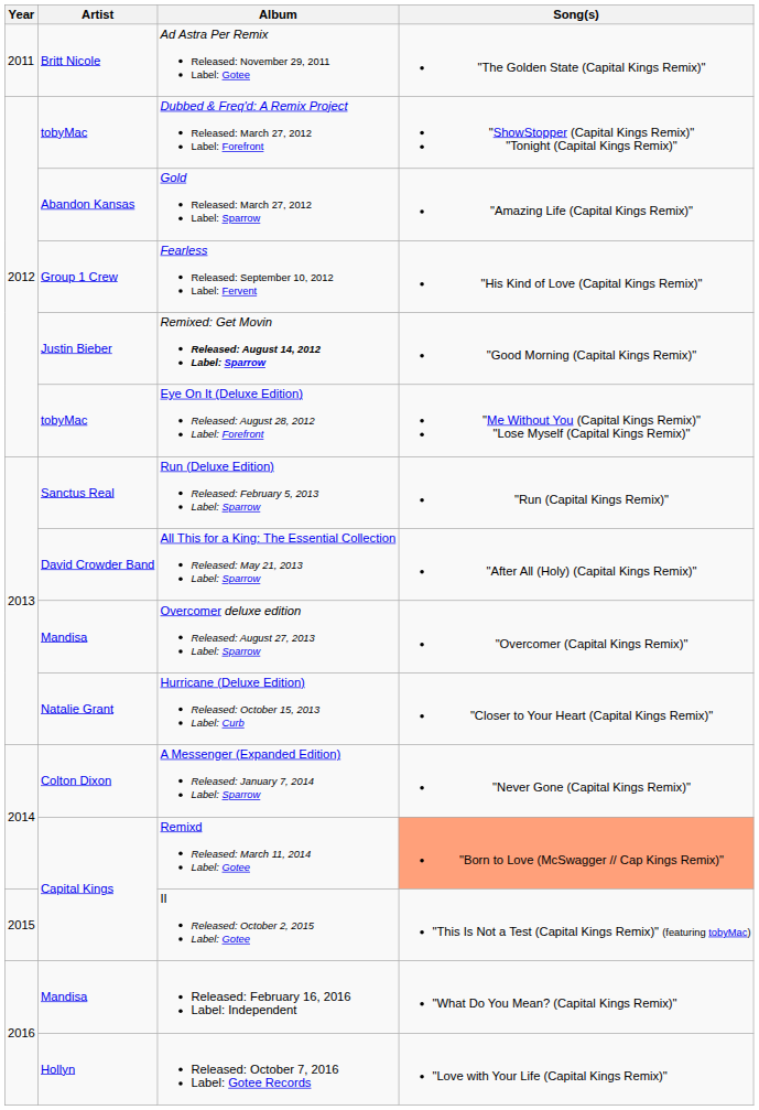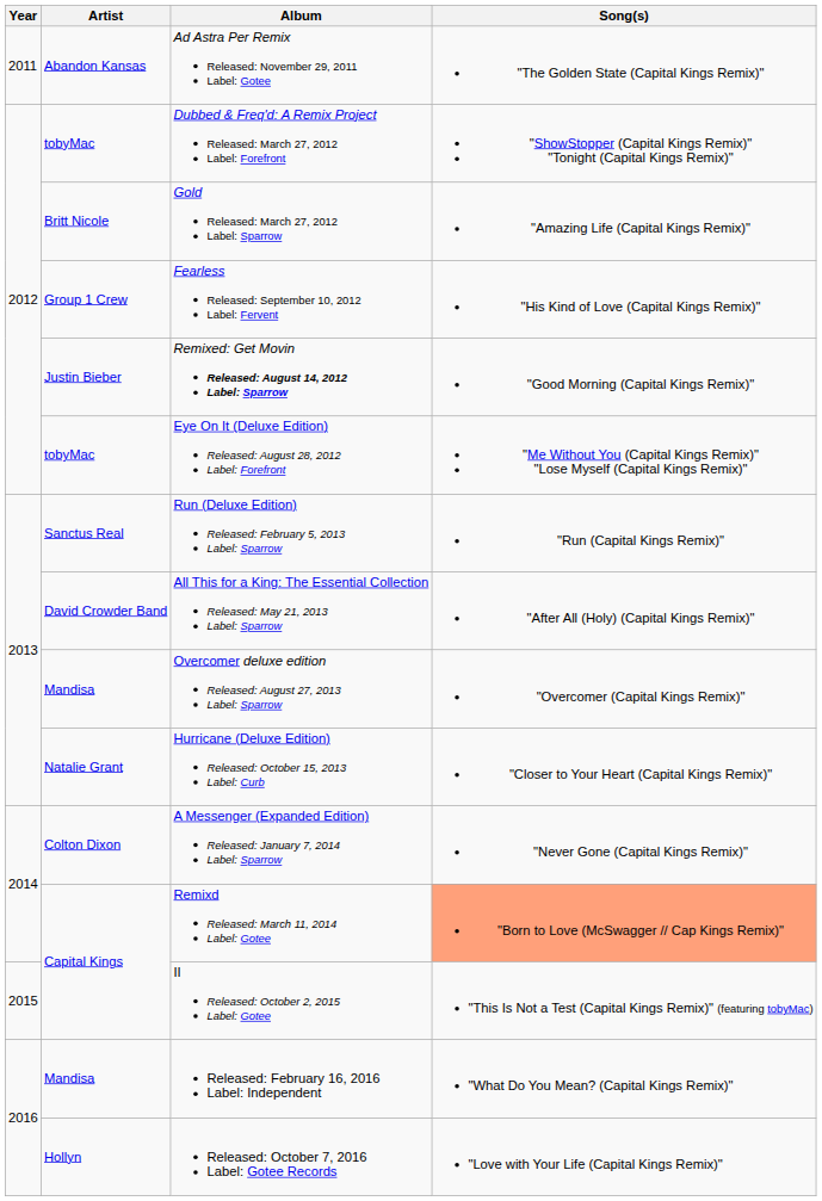Ad Astra Per Remix Released: November 29, 2011 Label: Gotee | Artist: Britt Nicole -> Abandon Kansas
Gold Released: March 27, 2012 Label: Sparrow | Artist: Abandon Kansas -> Britt Nicole
